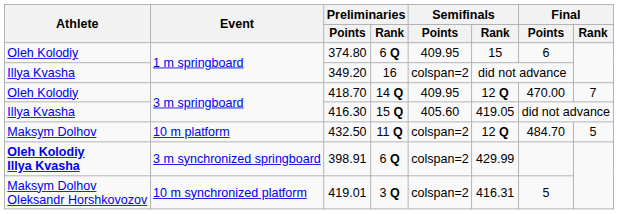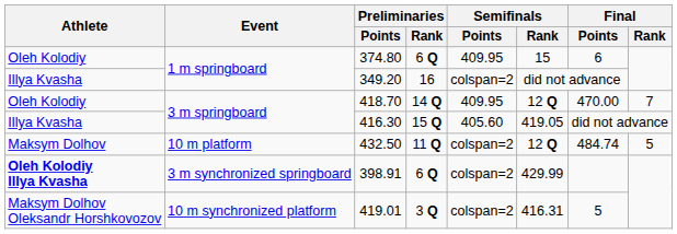432.50 | Final / Points: 484.70 -> 484.74
